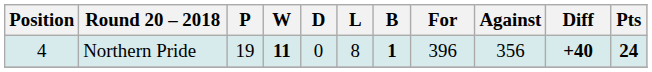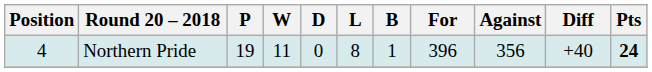Northern Pride | W: bold -> normal
Northern Pride | B: bold -> normal
Northern Pride | Diff: bold -> normal
